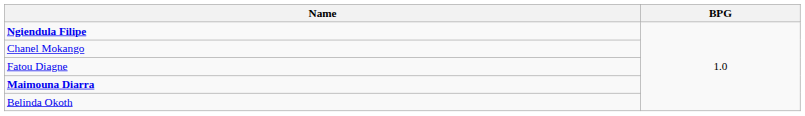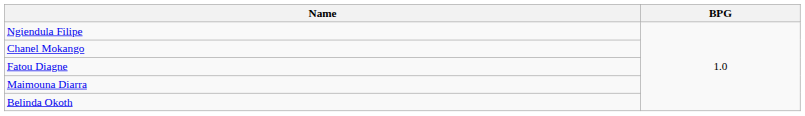Ngiendula Filipe | Name: bold -> normal
Maimouna Diarra | Name: bold -> normal
